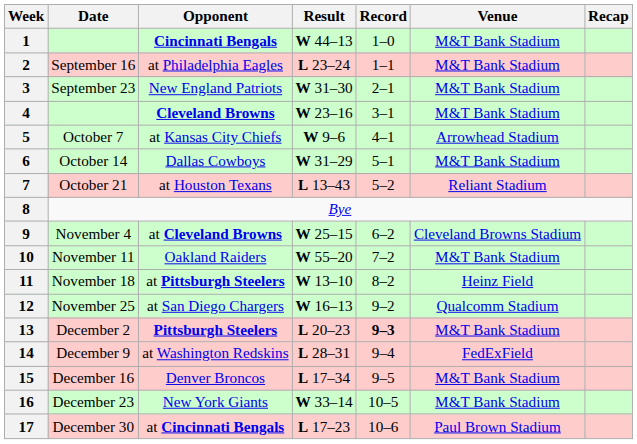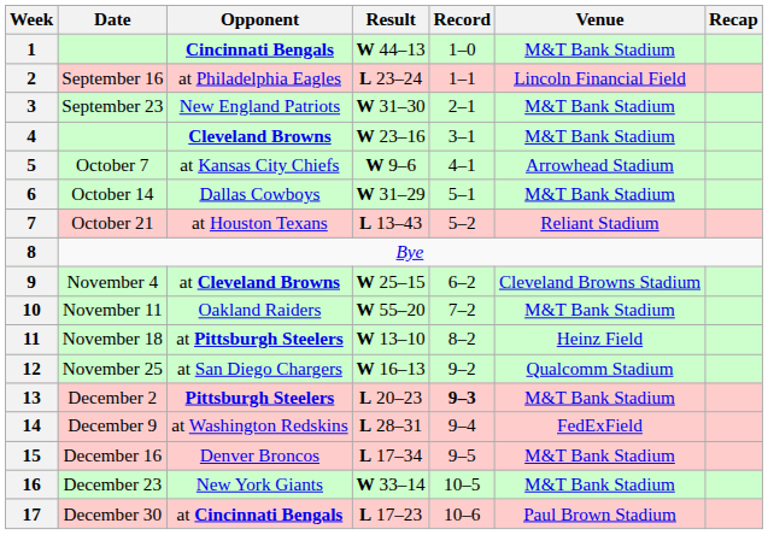2 | Venue: M&T Bank Stadium -> Lincoln Financial Field
